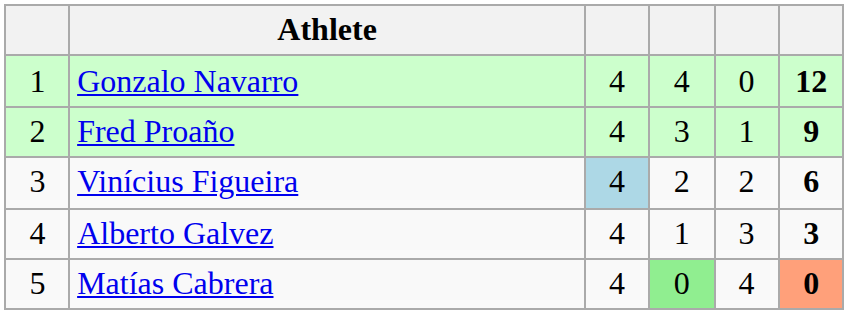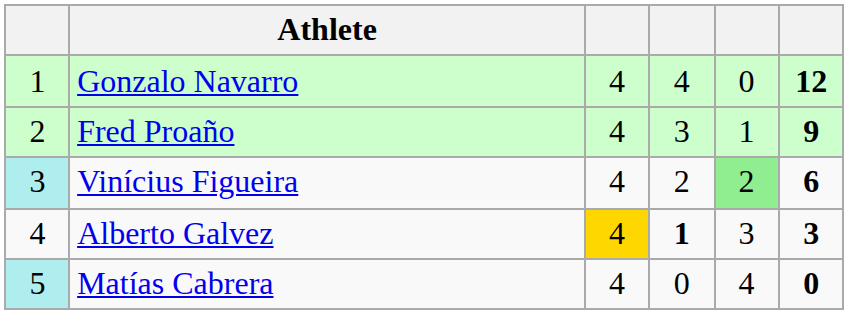Vinícius Figueira | column 1: no background -> paleturquoise background
Vinícius Figueira | column 3: lightblue background -> no background
Vinícius Figueira | column 5: no background -> lightgreen background
Alberto Galvez | column 3: no background -> gold background
Alberto Galvez | column 4: normal -> bold
Matías Cabrera | column 1: no background -> paleturquoise background
Matías Cabrera | column 4: lightgreen background -> no background
Matías Cabrera | column 6: lightsalmon background -> no background
